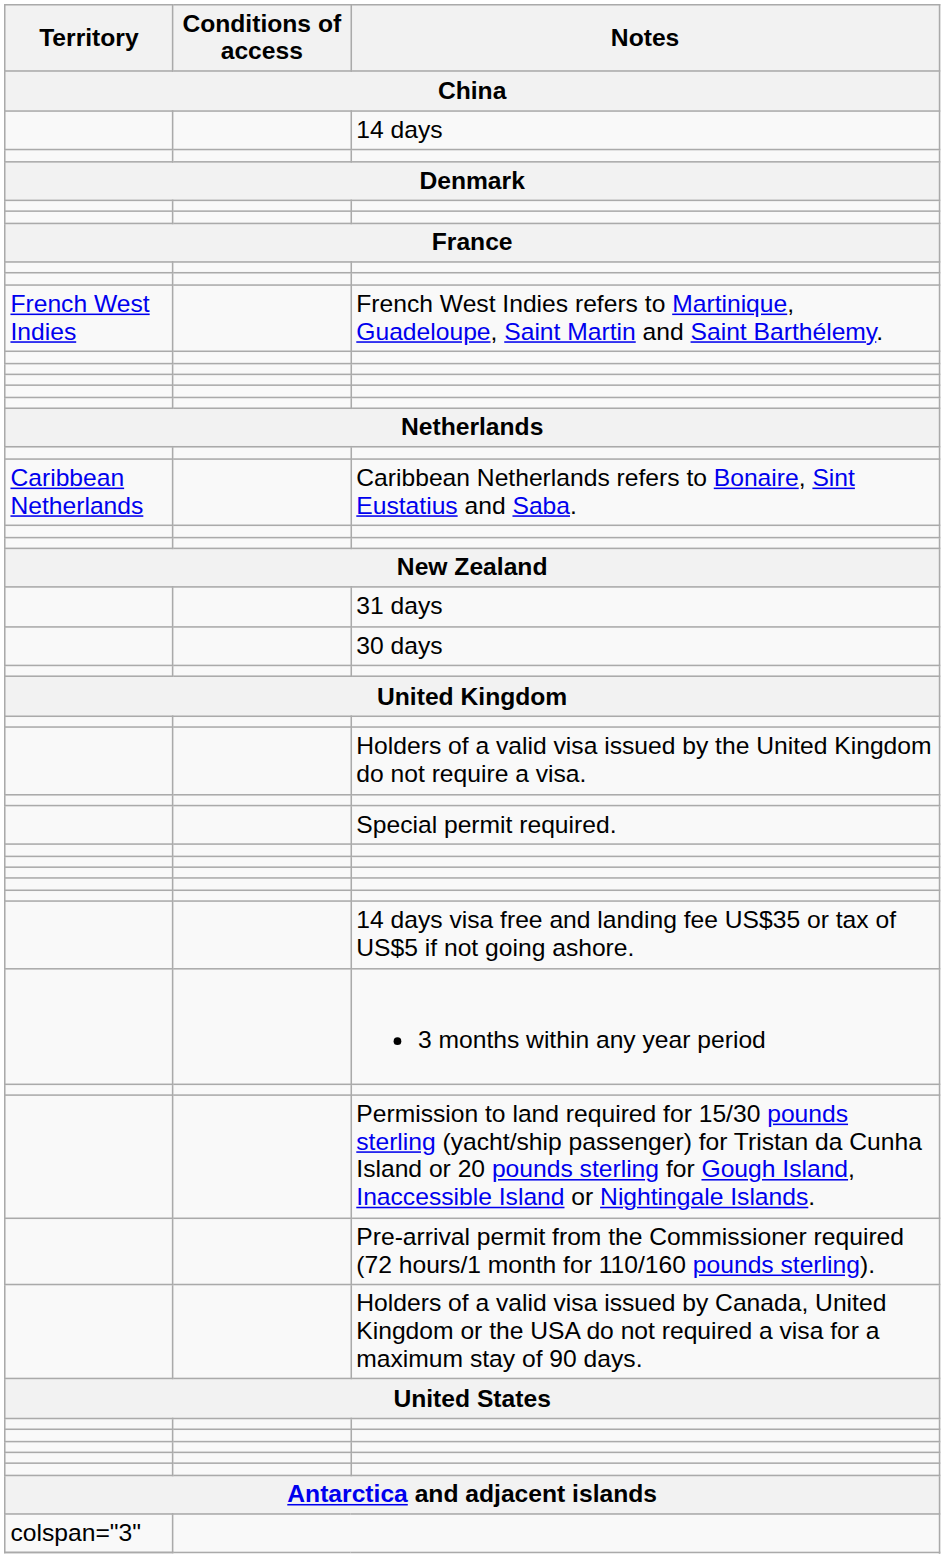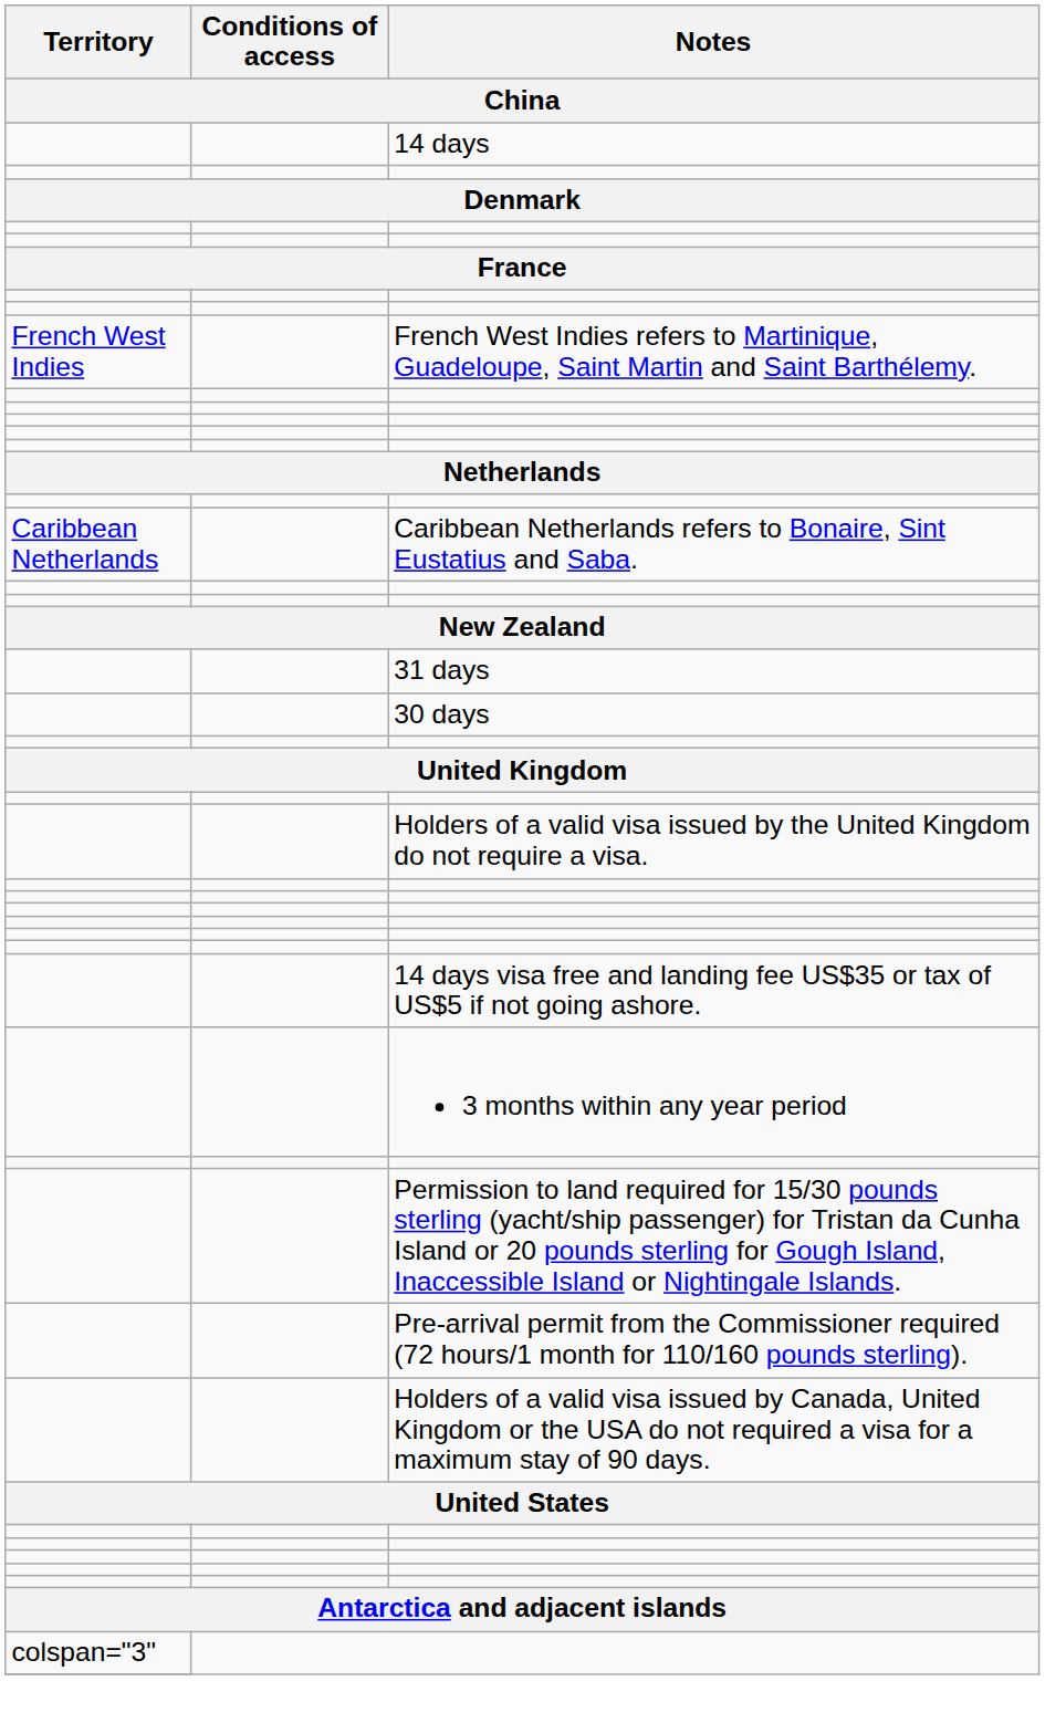- row: Special permit required.
